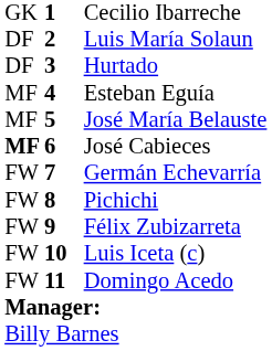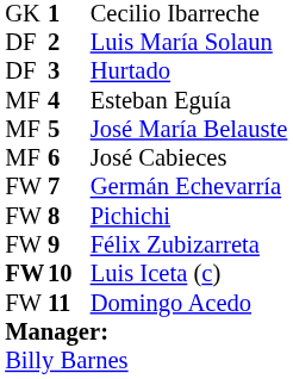José Cabieces | column 1: bold -> normal
Luis Iceta (c) | column 1: normal -> bold
